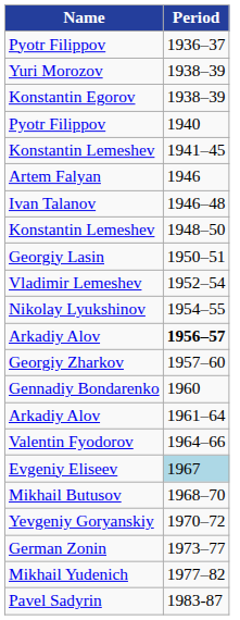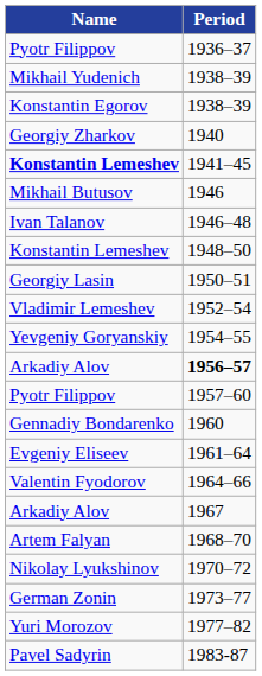row 3 | Name: Yuri Morozov -> Mikhail Yudenich
row 5 | Name: Pyotr Filippov -> Georgiy Zharkov
row 6 | Name: normal -> bold
row 7 | Name: Artem Falyan -> Mikhail Butusov
row 12 | Name: Nikolay Lyukshinov -> Yevgeniy Goryanskiy
row 14 | Name: Georgiy Zharkov -> Pyotr Filippov
row 16 | Name: Arkadiy Alov -> Evgeniy Eliseev
row 18 | Name: Evgeniy Eliseev -> Arkadiy Alov
row 18 | Period: lightblue background -> no background
row 19 | Name: Mikhail Butusov -> Artem Falyan
row 20 | Name: Yevgeniy Goryanskiy -> Nikolay Lyukshinov
row 22 | Name: Mikhail Yudenich -> Yuri Morozov
